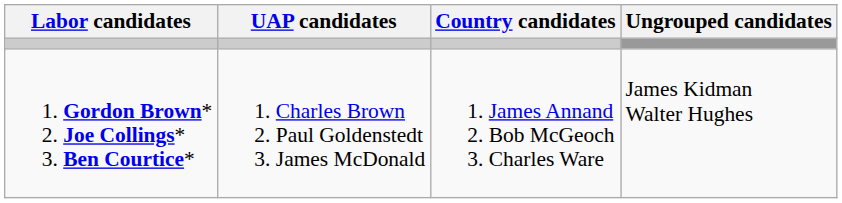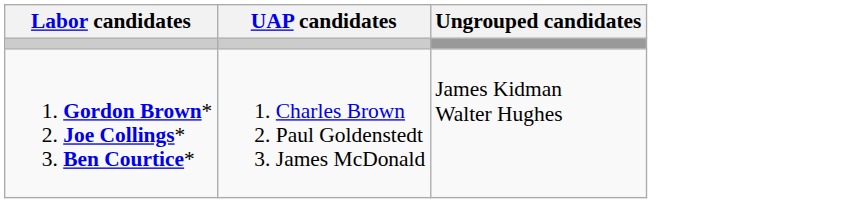- column: Country candidates | James Annand Bob McGeoch Charles Ware
